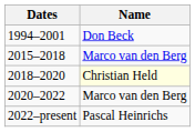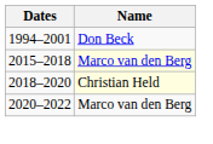2015–2018 | Name: no background -> lightyellow background
- row: 2022–present | Pascal Heinrichs
